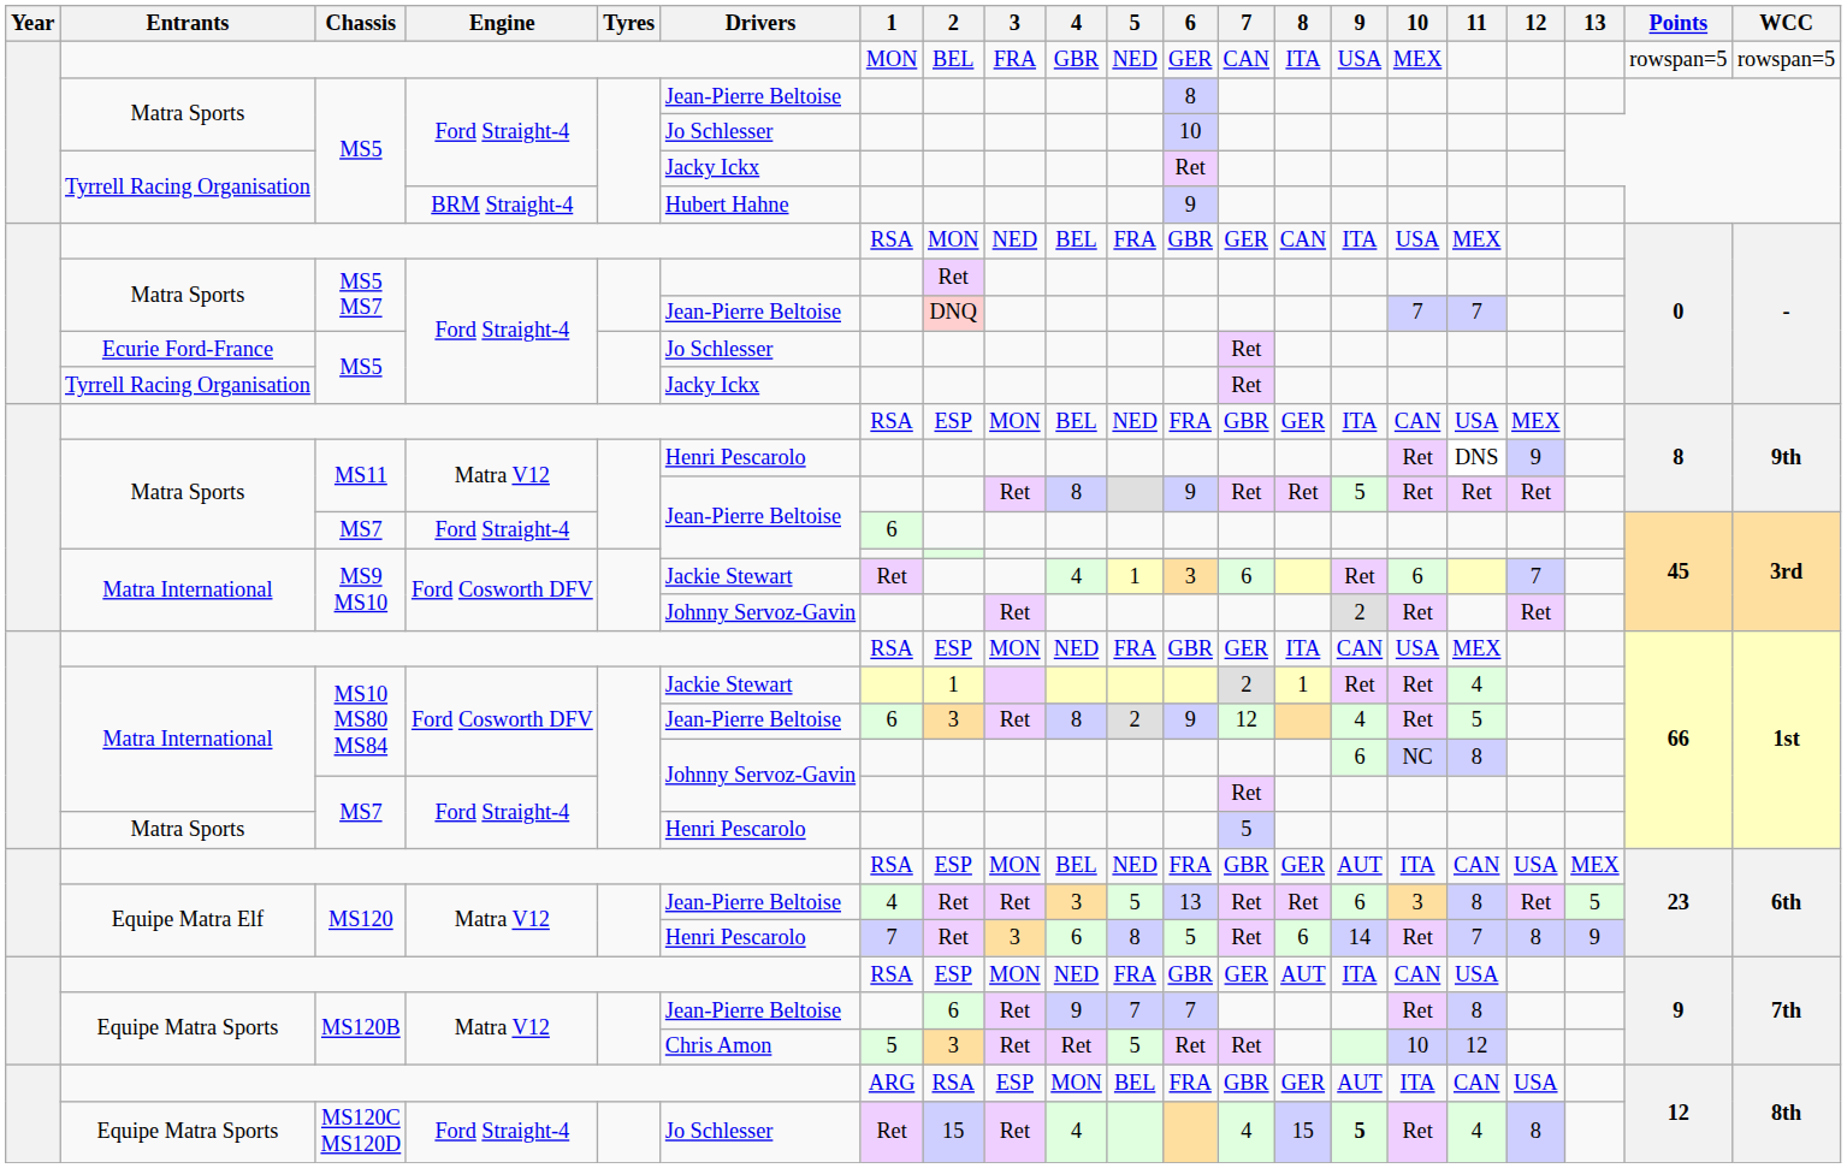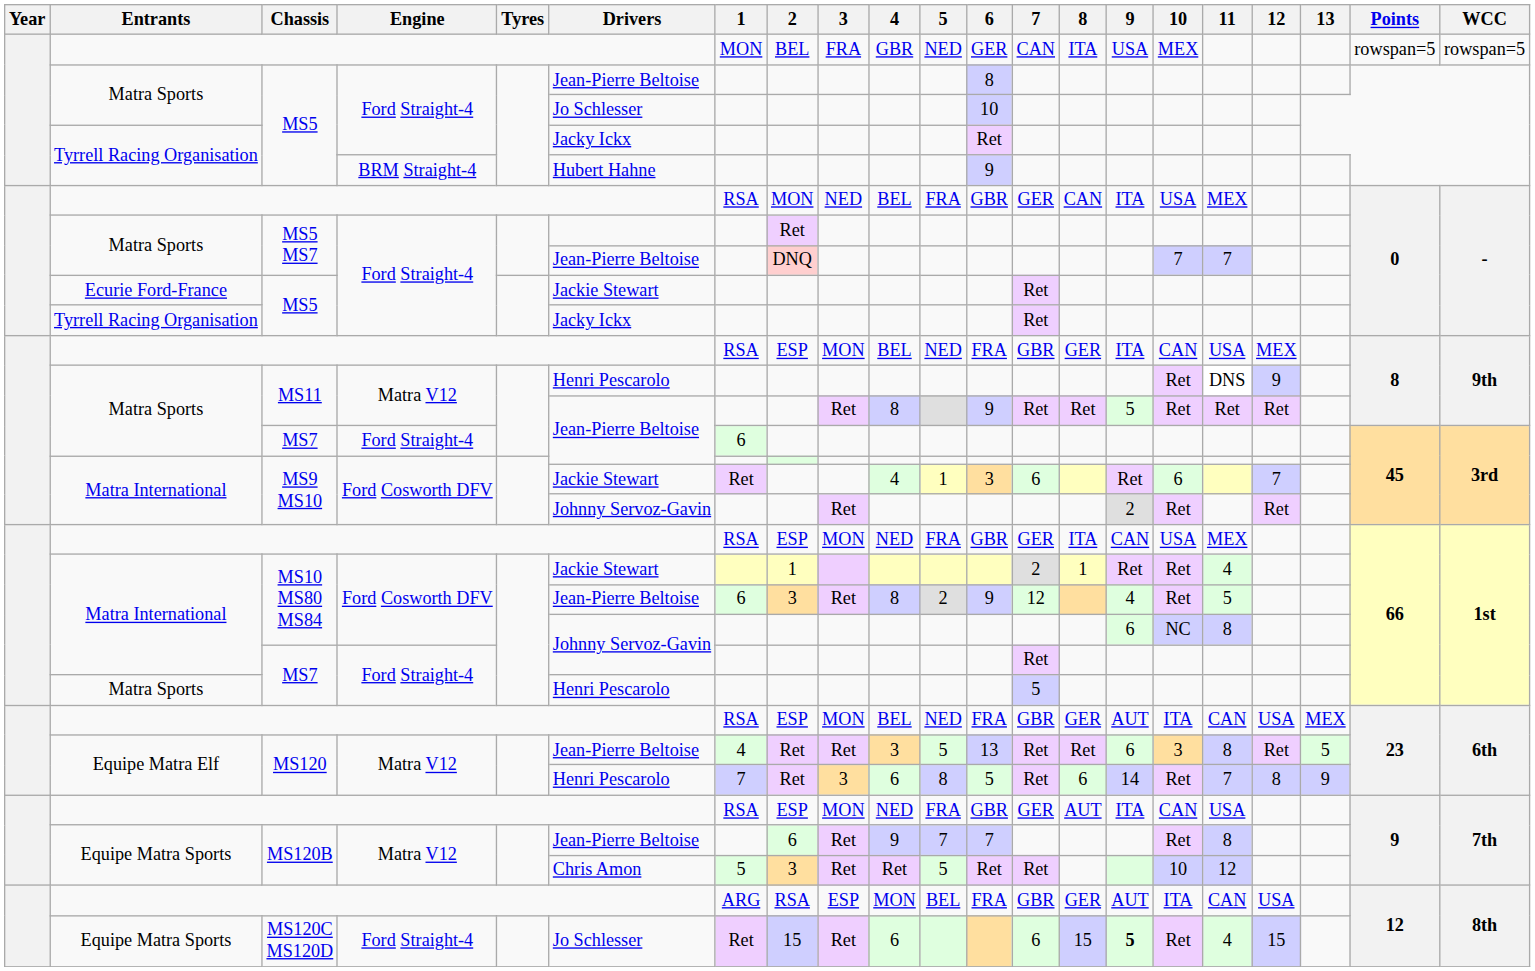Ecurie Ford-France / MS5 | Drivers: Jo Schlesser -> Jackie Stewart
MS120C MS120D | 4: 4 -> 6
MS120C MS120D | 7: 4 -> 6
MS120C MS120D | 12: 8 -> 15
